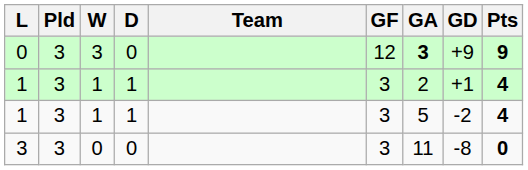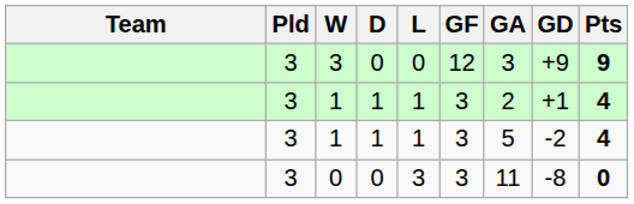columns swapped: Team <-> L
row 2 | GA: bold -> normal
